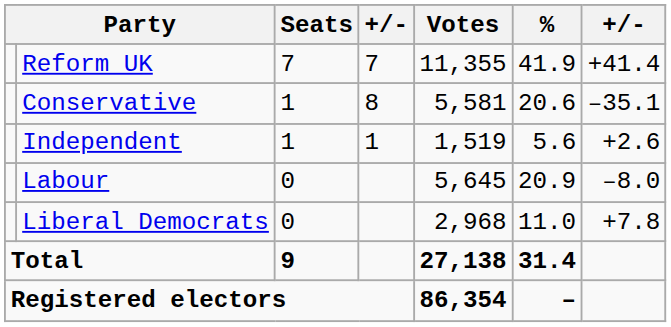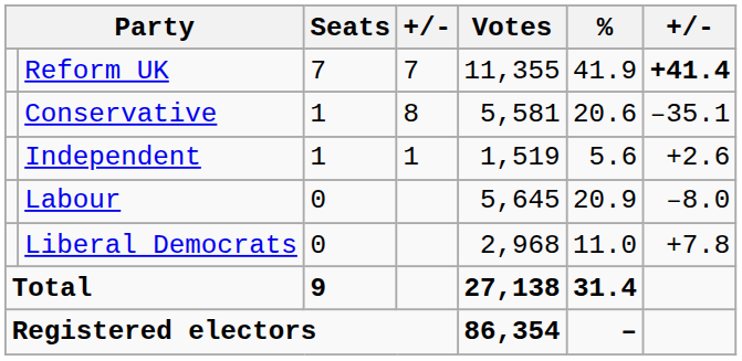Reform UK | column 7: normal -> bold
